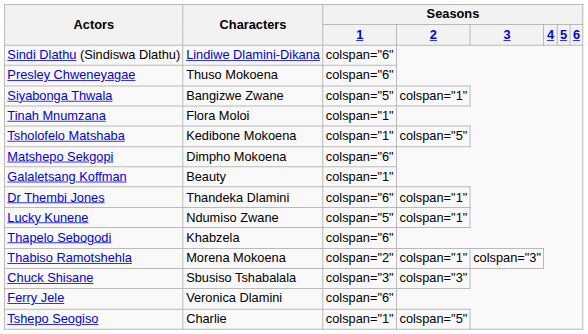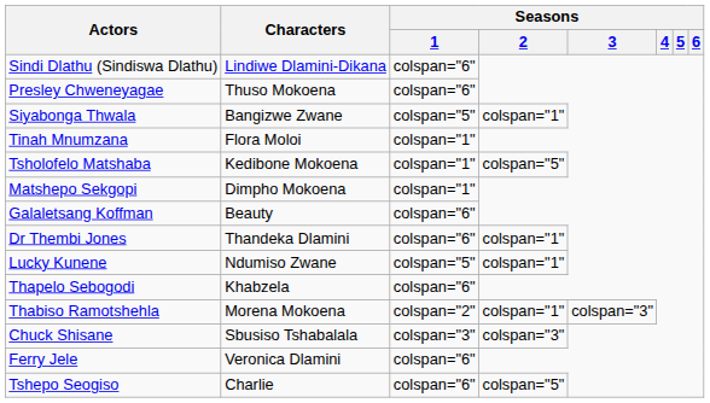Matshepo Sekgopi | Seasons / 1: colspan="6" -> colspan="1"
Galaletsang Koffman | Seasons / 1: colspan="1" -> colspan="6"
Tshepo Seogiso | Seasons / 1: colspan="1" -> colspan="6"
